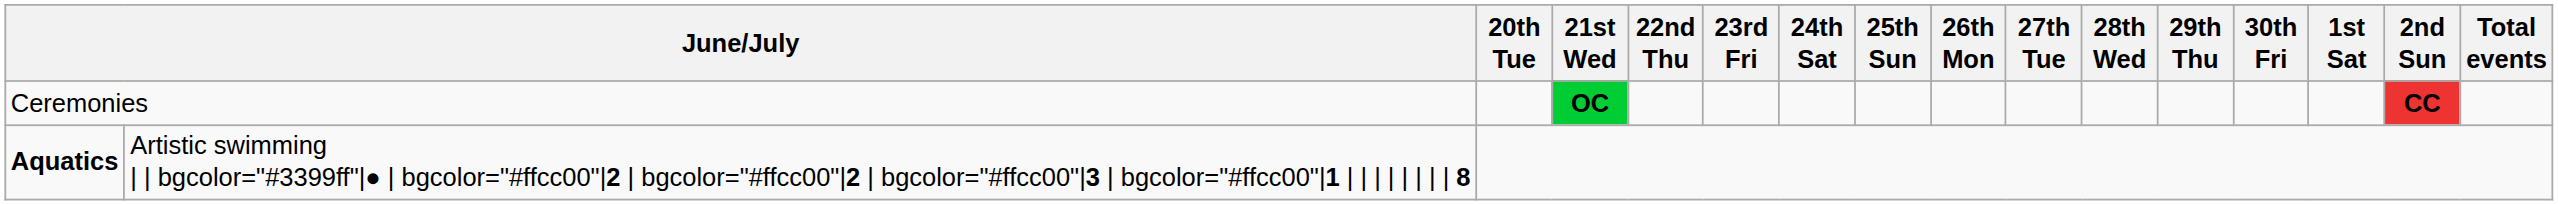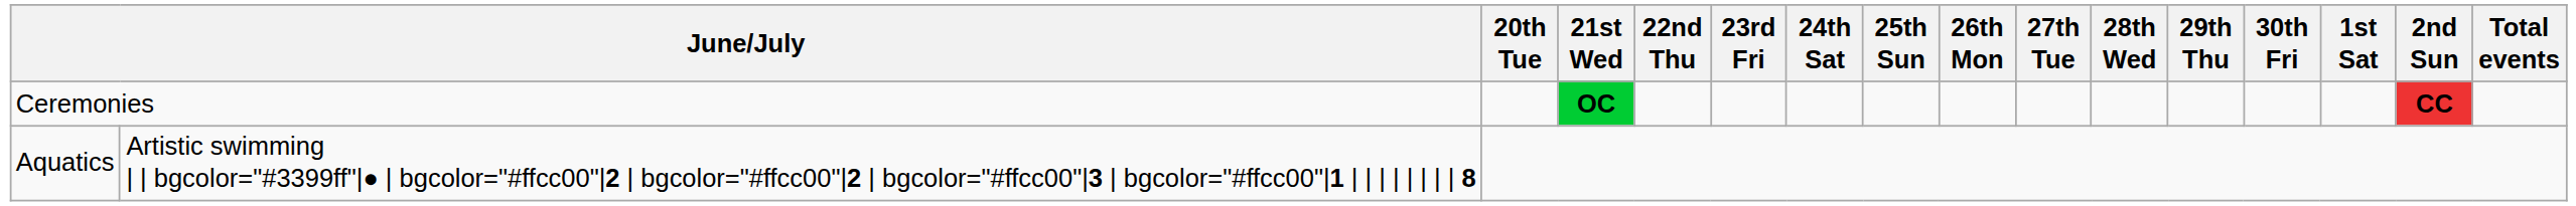Aquatics | column 1: bold -> normal
